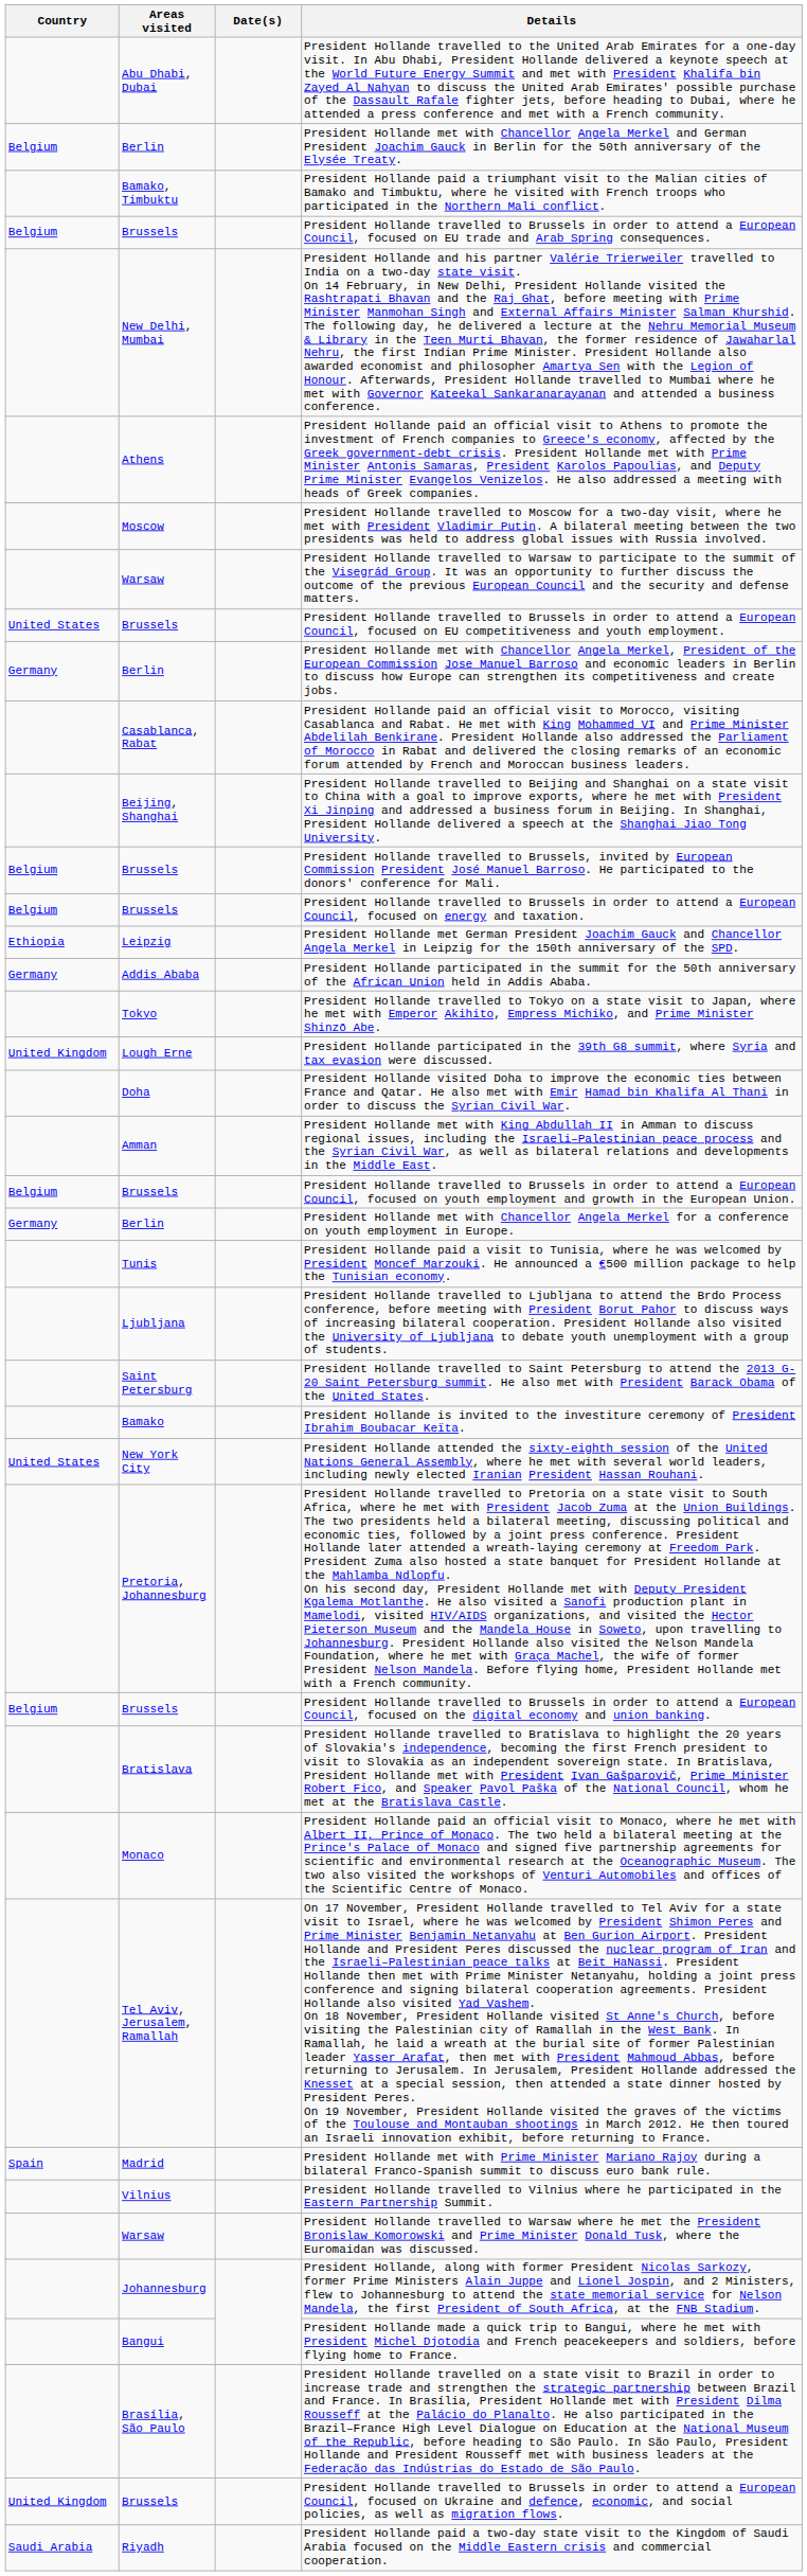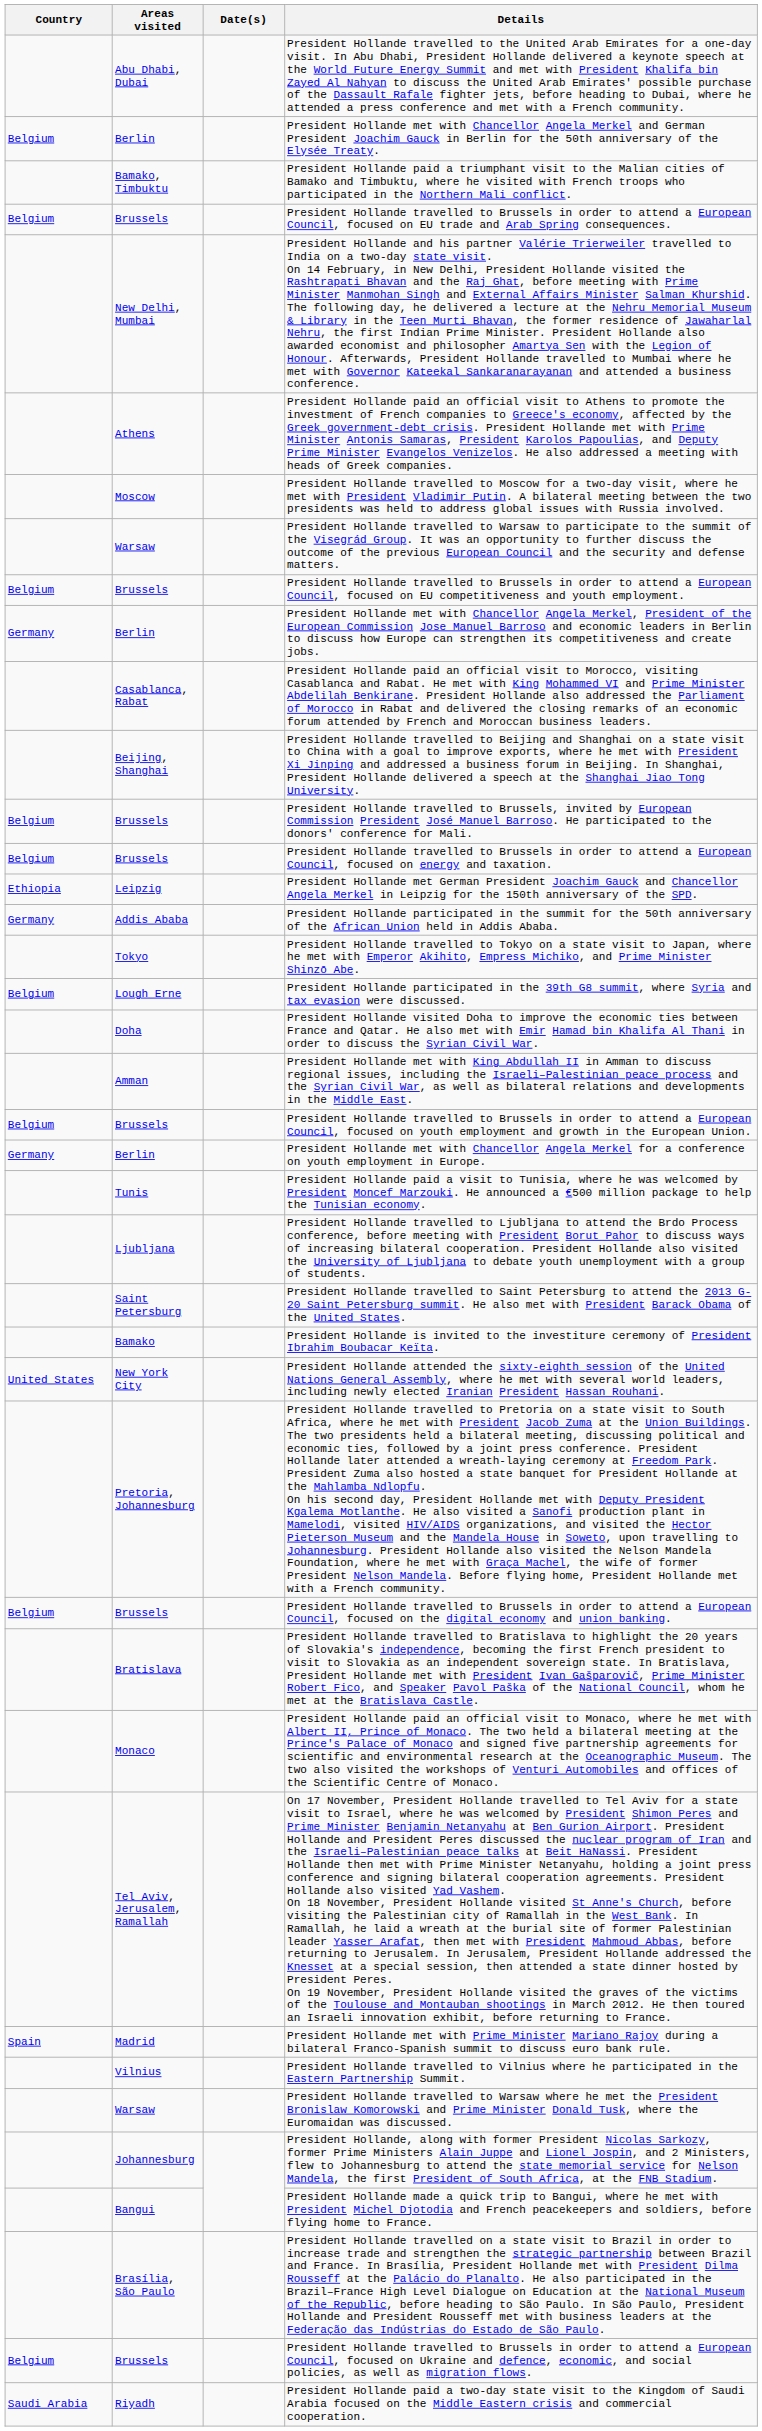row 10 | Country: United States -> Belgium
row 19 | Country: United Kingdom -> Belgium
row 40 | Country: United Kingdom -> Belgium
